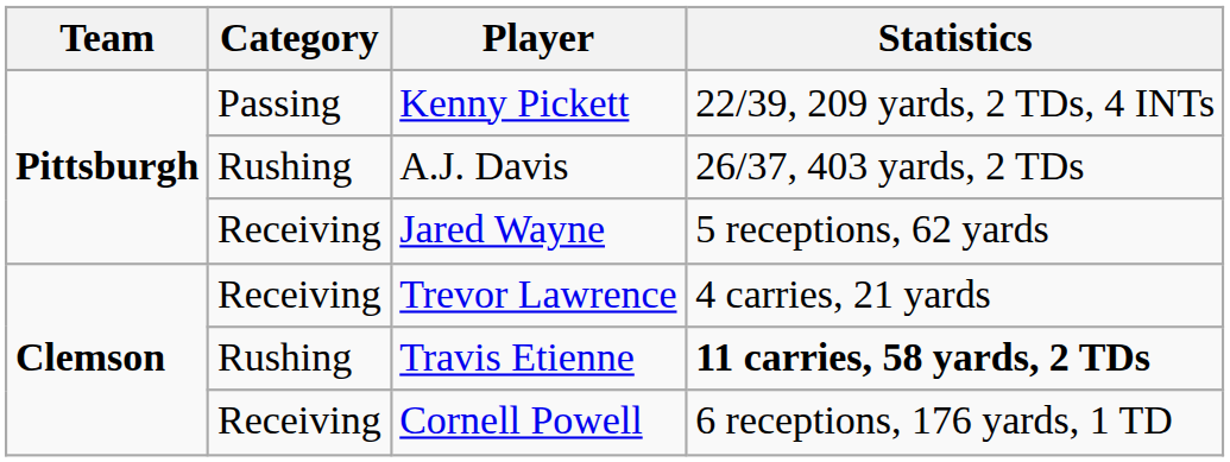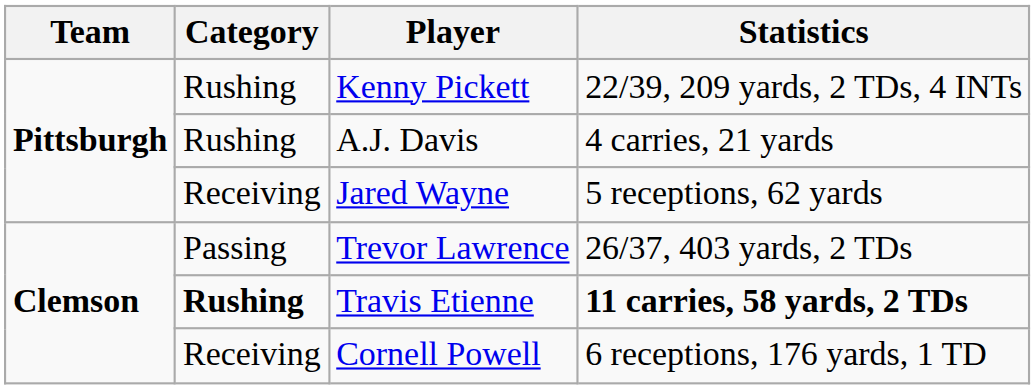Kenny Pickett | Category: Passing -> Rushing
A.J. Davis | Statistics: 26/37, 403 yards, 2 TDs -> 4 carries, 21 yards
Trevor Lawrence | Category: Receiving -> Passing
Trevor Lawrence | Statistics: 4 carries, 21 yards -> 26/37, 403 yards, 2 TDs
Travis Etienne | Category: normal -> bold
